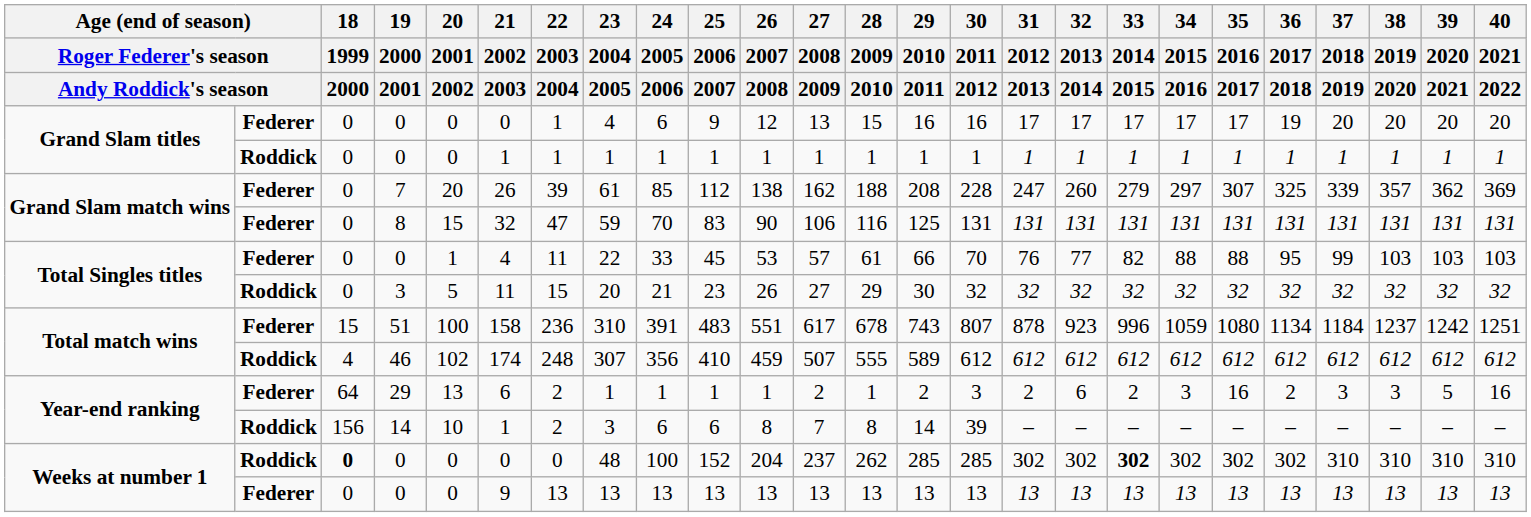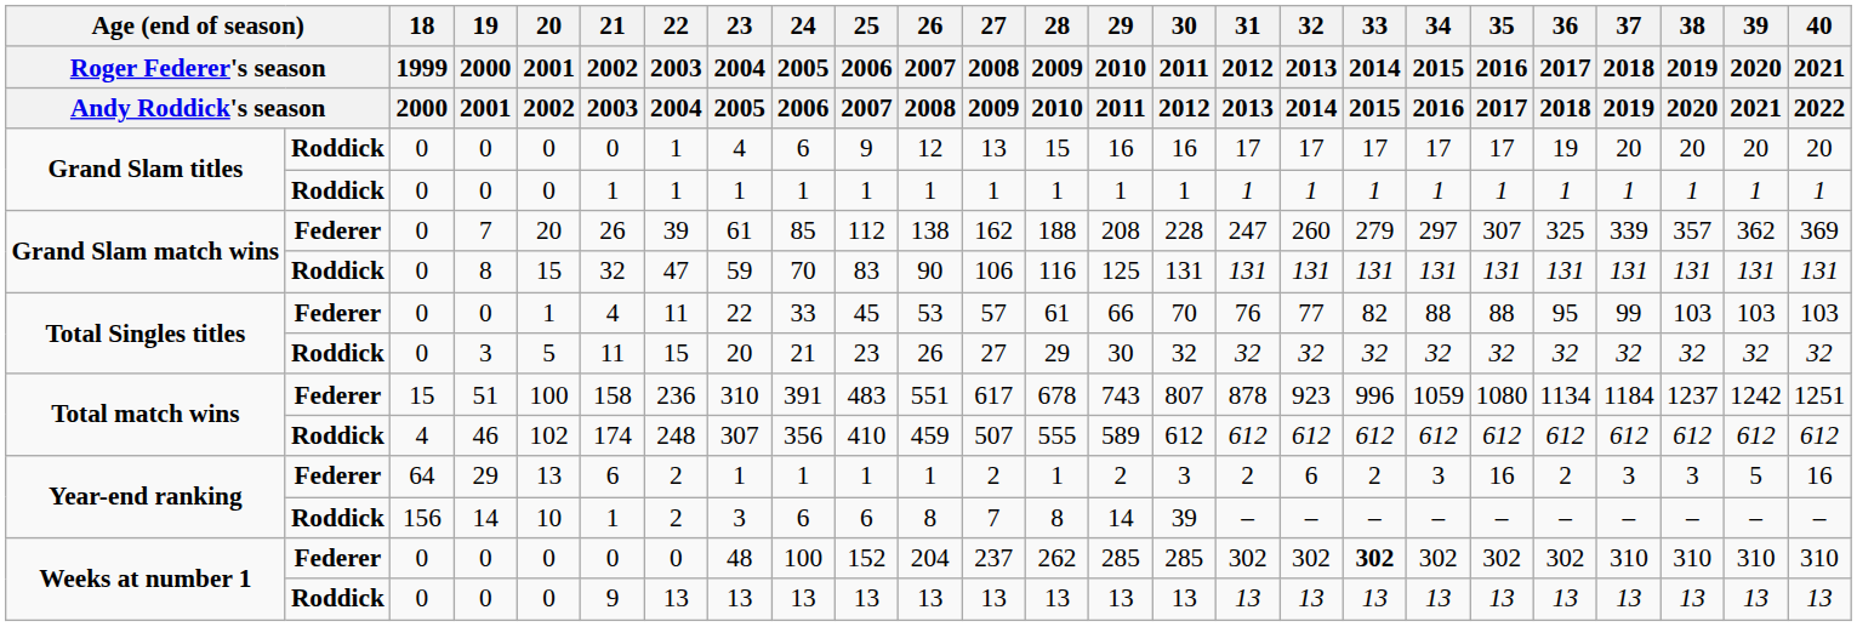row 4 | column 2: Federer -> Roddick
row 7 | column 2: Federer -> Roddick
row 14 | column 2: Roddick -> Federer
row 14 | 18 / 1999 / 2000: bold -> normal
row 15 | column 2: Federer -> Roddick
